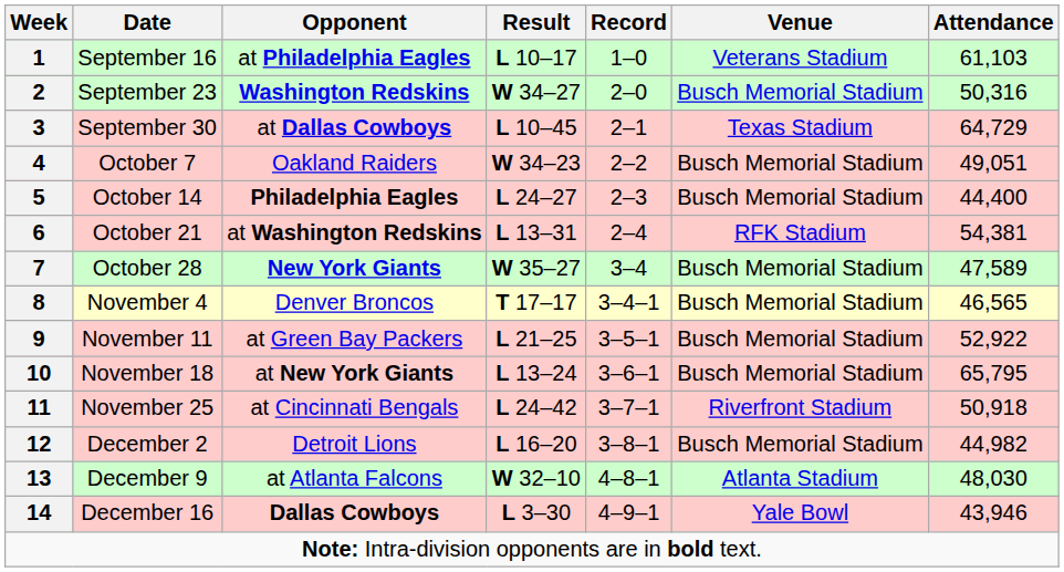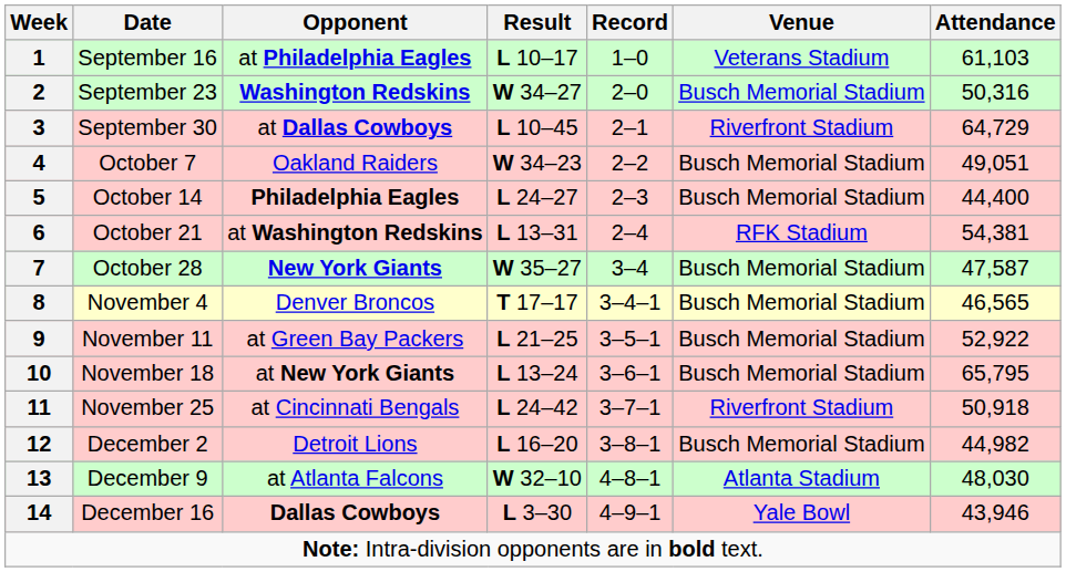3 | Venue: Texas Stadium -> Riverfront Stadium
7 | Attendance: 47,589 -> 47,587
